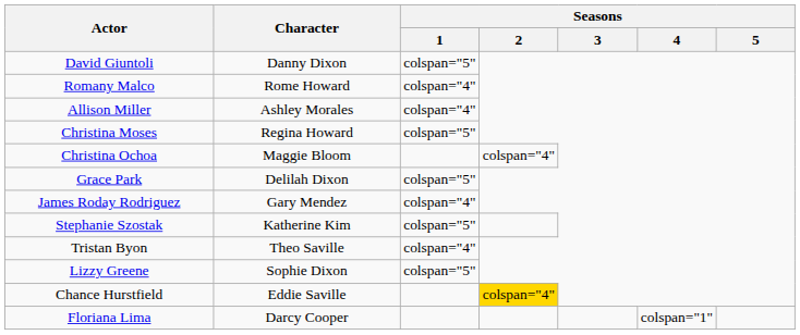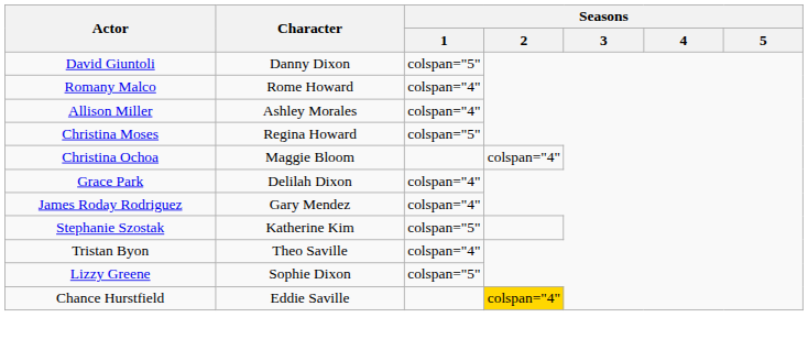Grace Park | Seasons / 1: colspan="5" -> colspan="4"
- row: Floriana Lima | Darcy Cooper | colspan="1"
